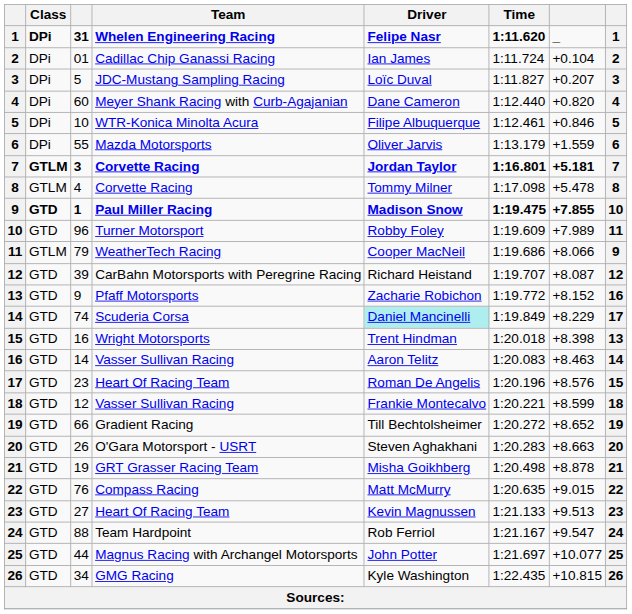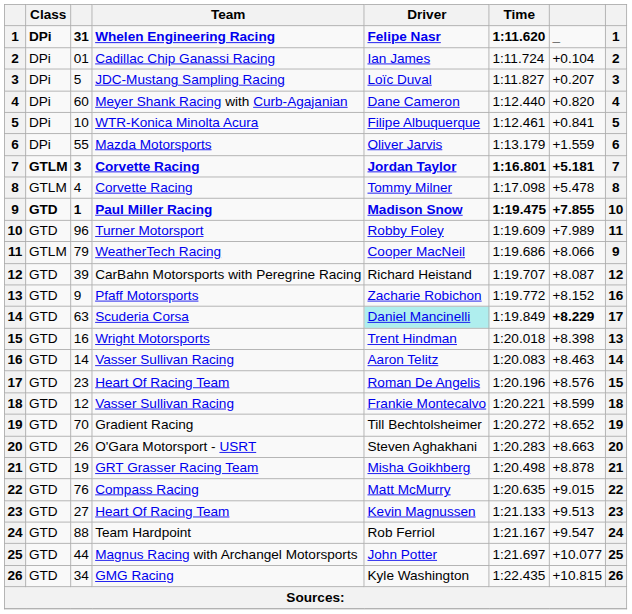row 6 | column 7: +0.846 -> +0.841
row 15 | column 3: 74 -> 63
row 15 | column 7: normal -> bold
row 20 | column 3: 66 -> 70
